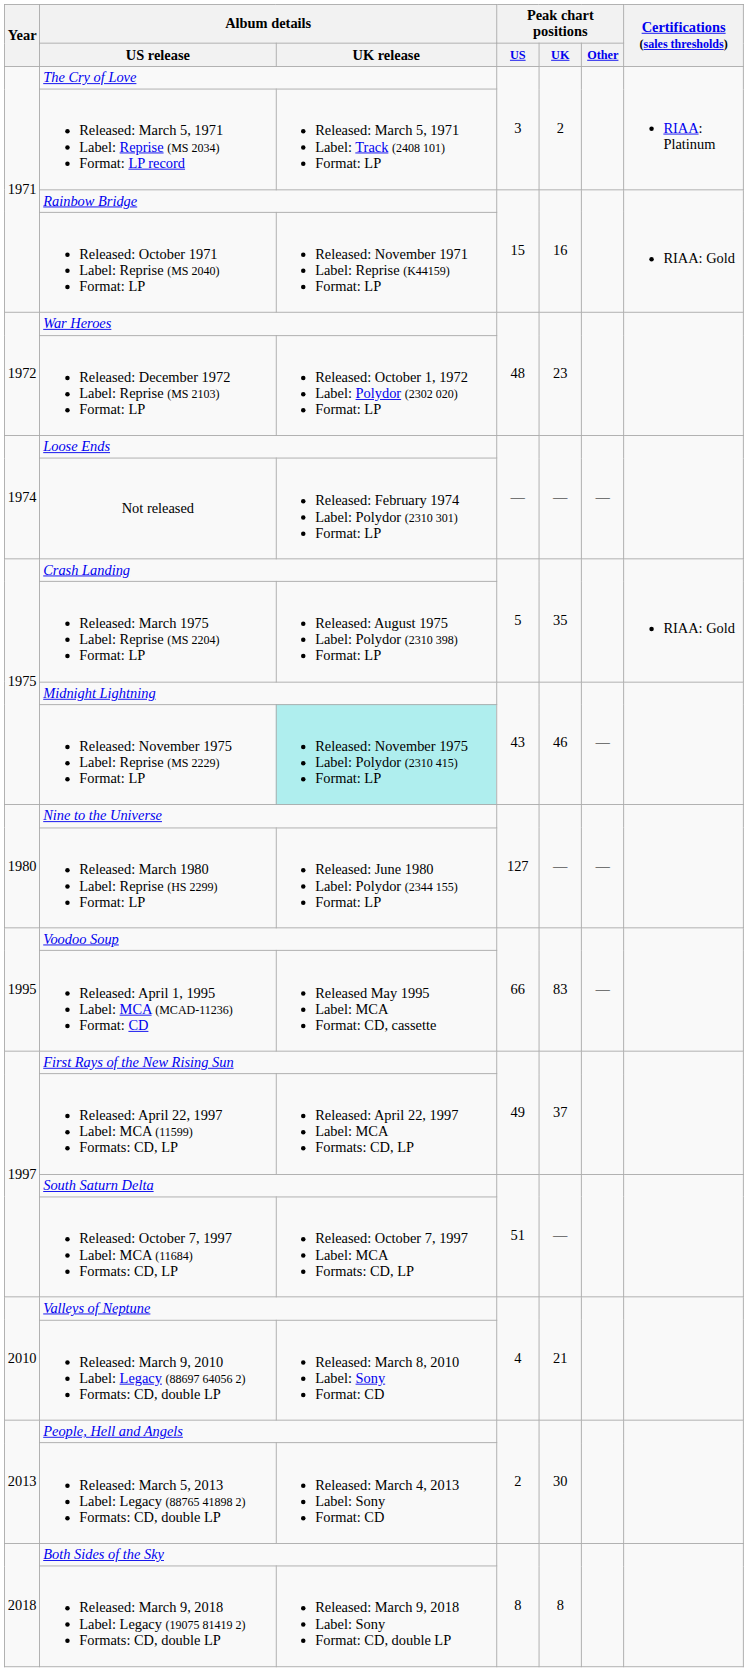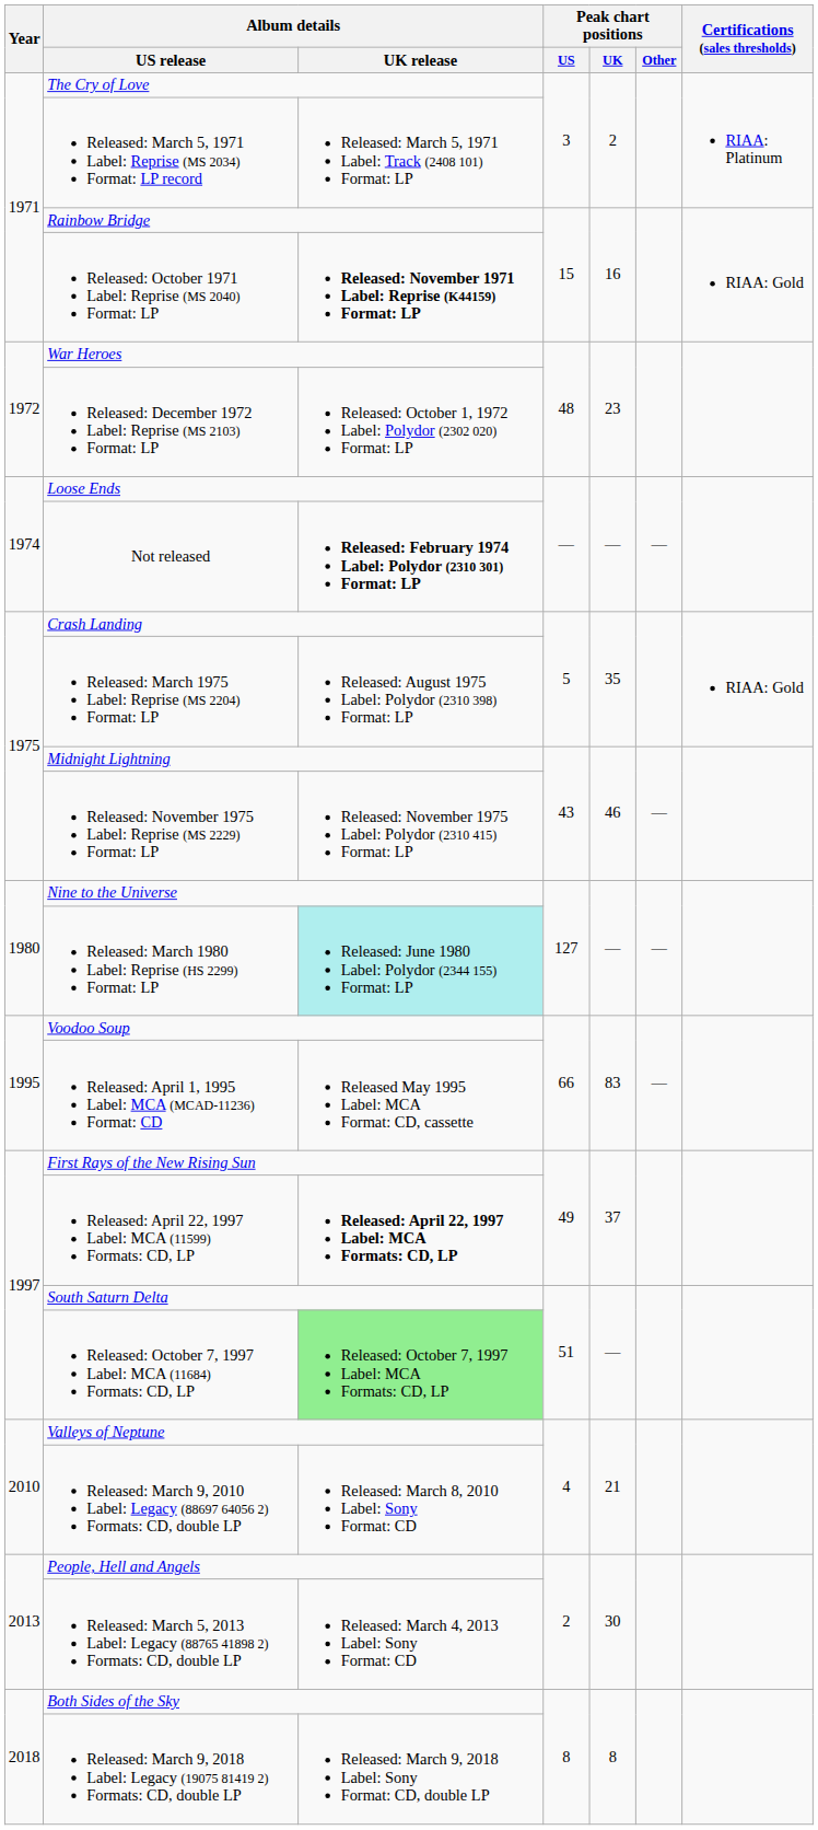Released: October 1971 Label: Reprise (MS 2040) Format: LP | Album details / UK release: normal -> bold
Not released | Album details / UK release: normal -> bold
Released: November 1975 Label: Reprise (MS 2229) Format: LP | Album details / UK release: paleturquoise background -> no background
Released: March 1980 Label: Reprise (HS 2299) Format: LP | Album details / UK release: no background -> paleturquoise background
Released: April 22, 1997 Label: MCA (11599) Formats: CD, LP | Album details / UK release: normal -> bold
Released: October 7, 1997 Label: MCA (11684) Formats: CD, LP | Album details / UK release: no background -> lightgreen background
